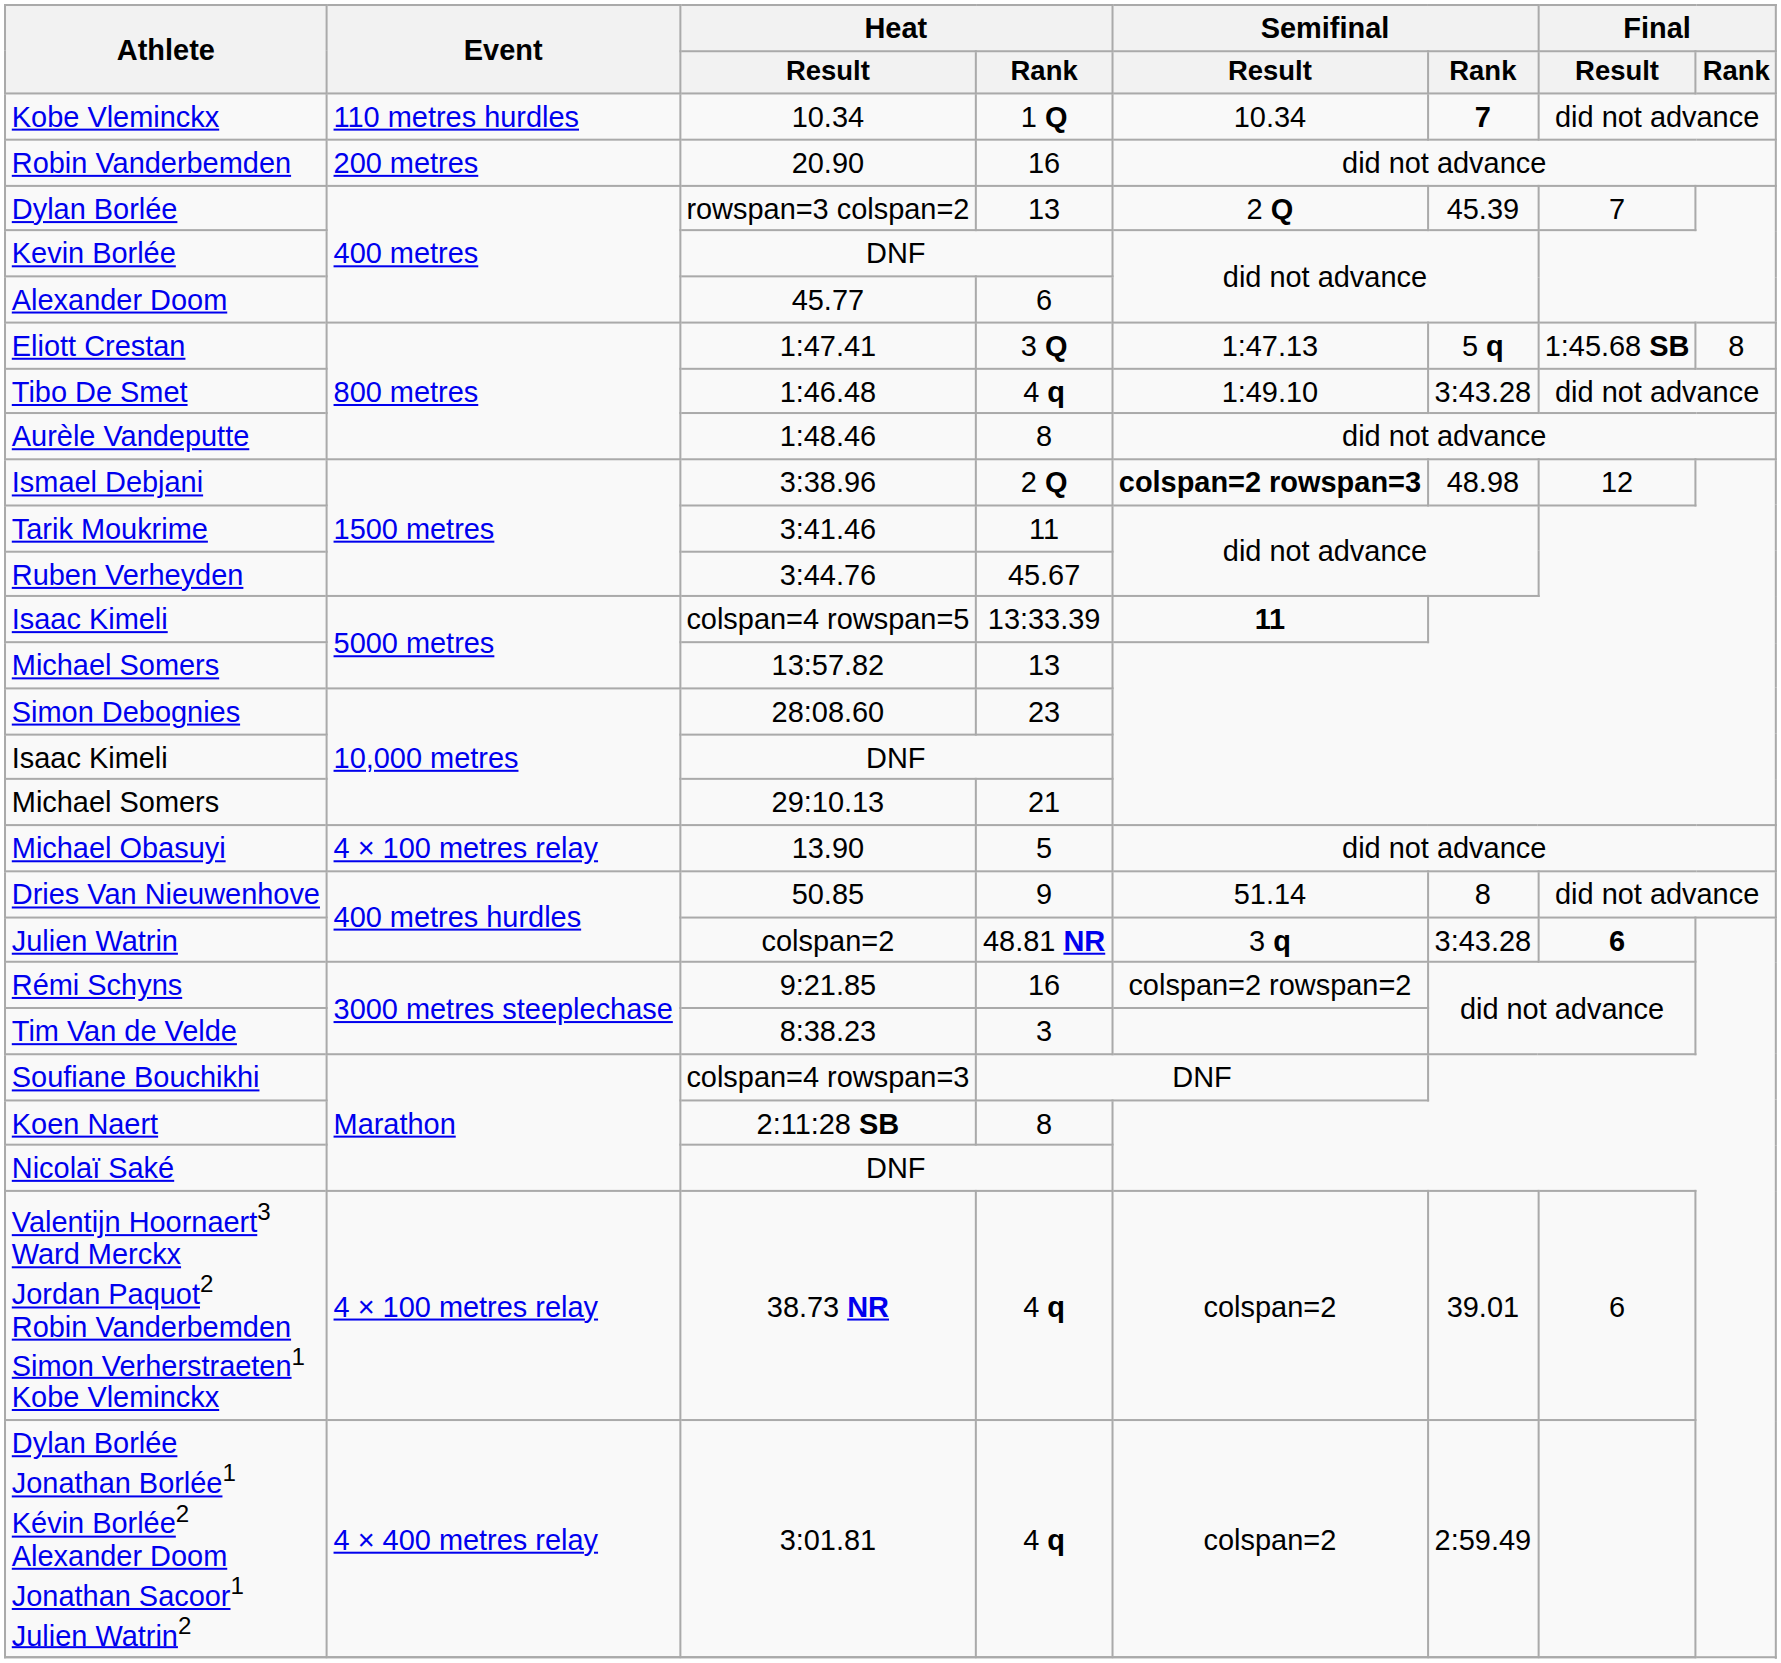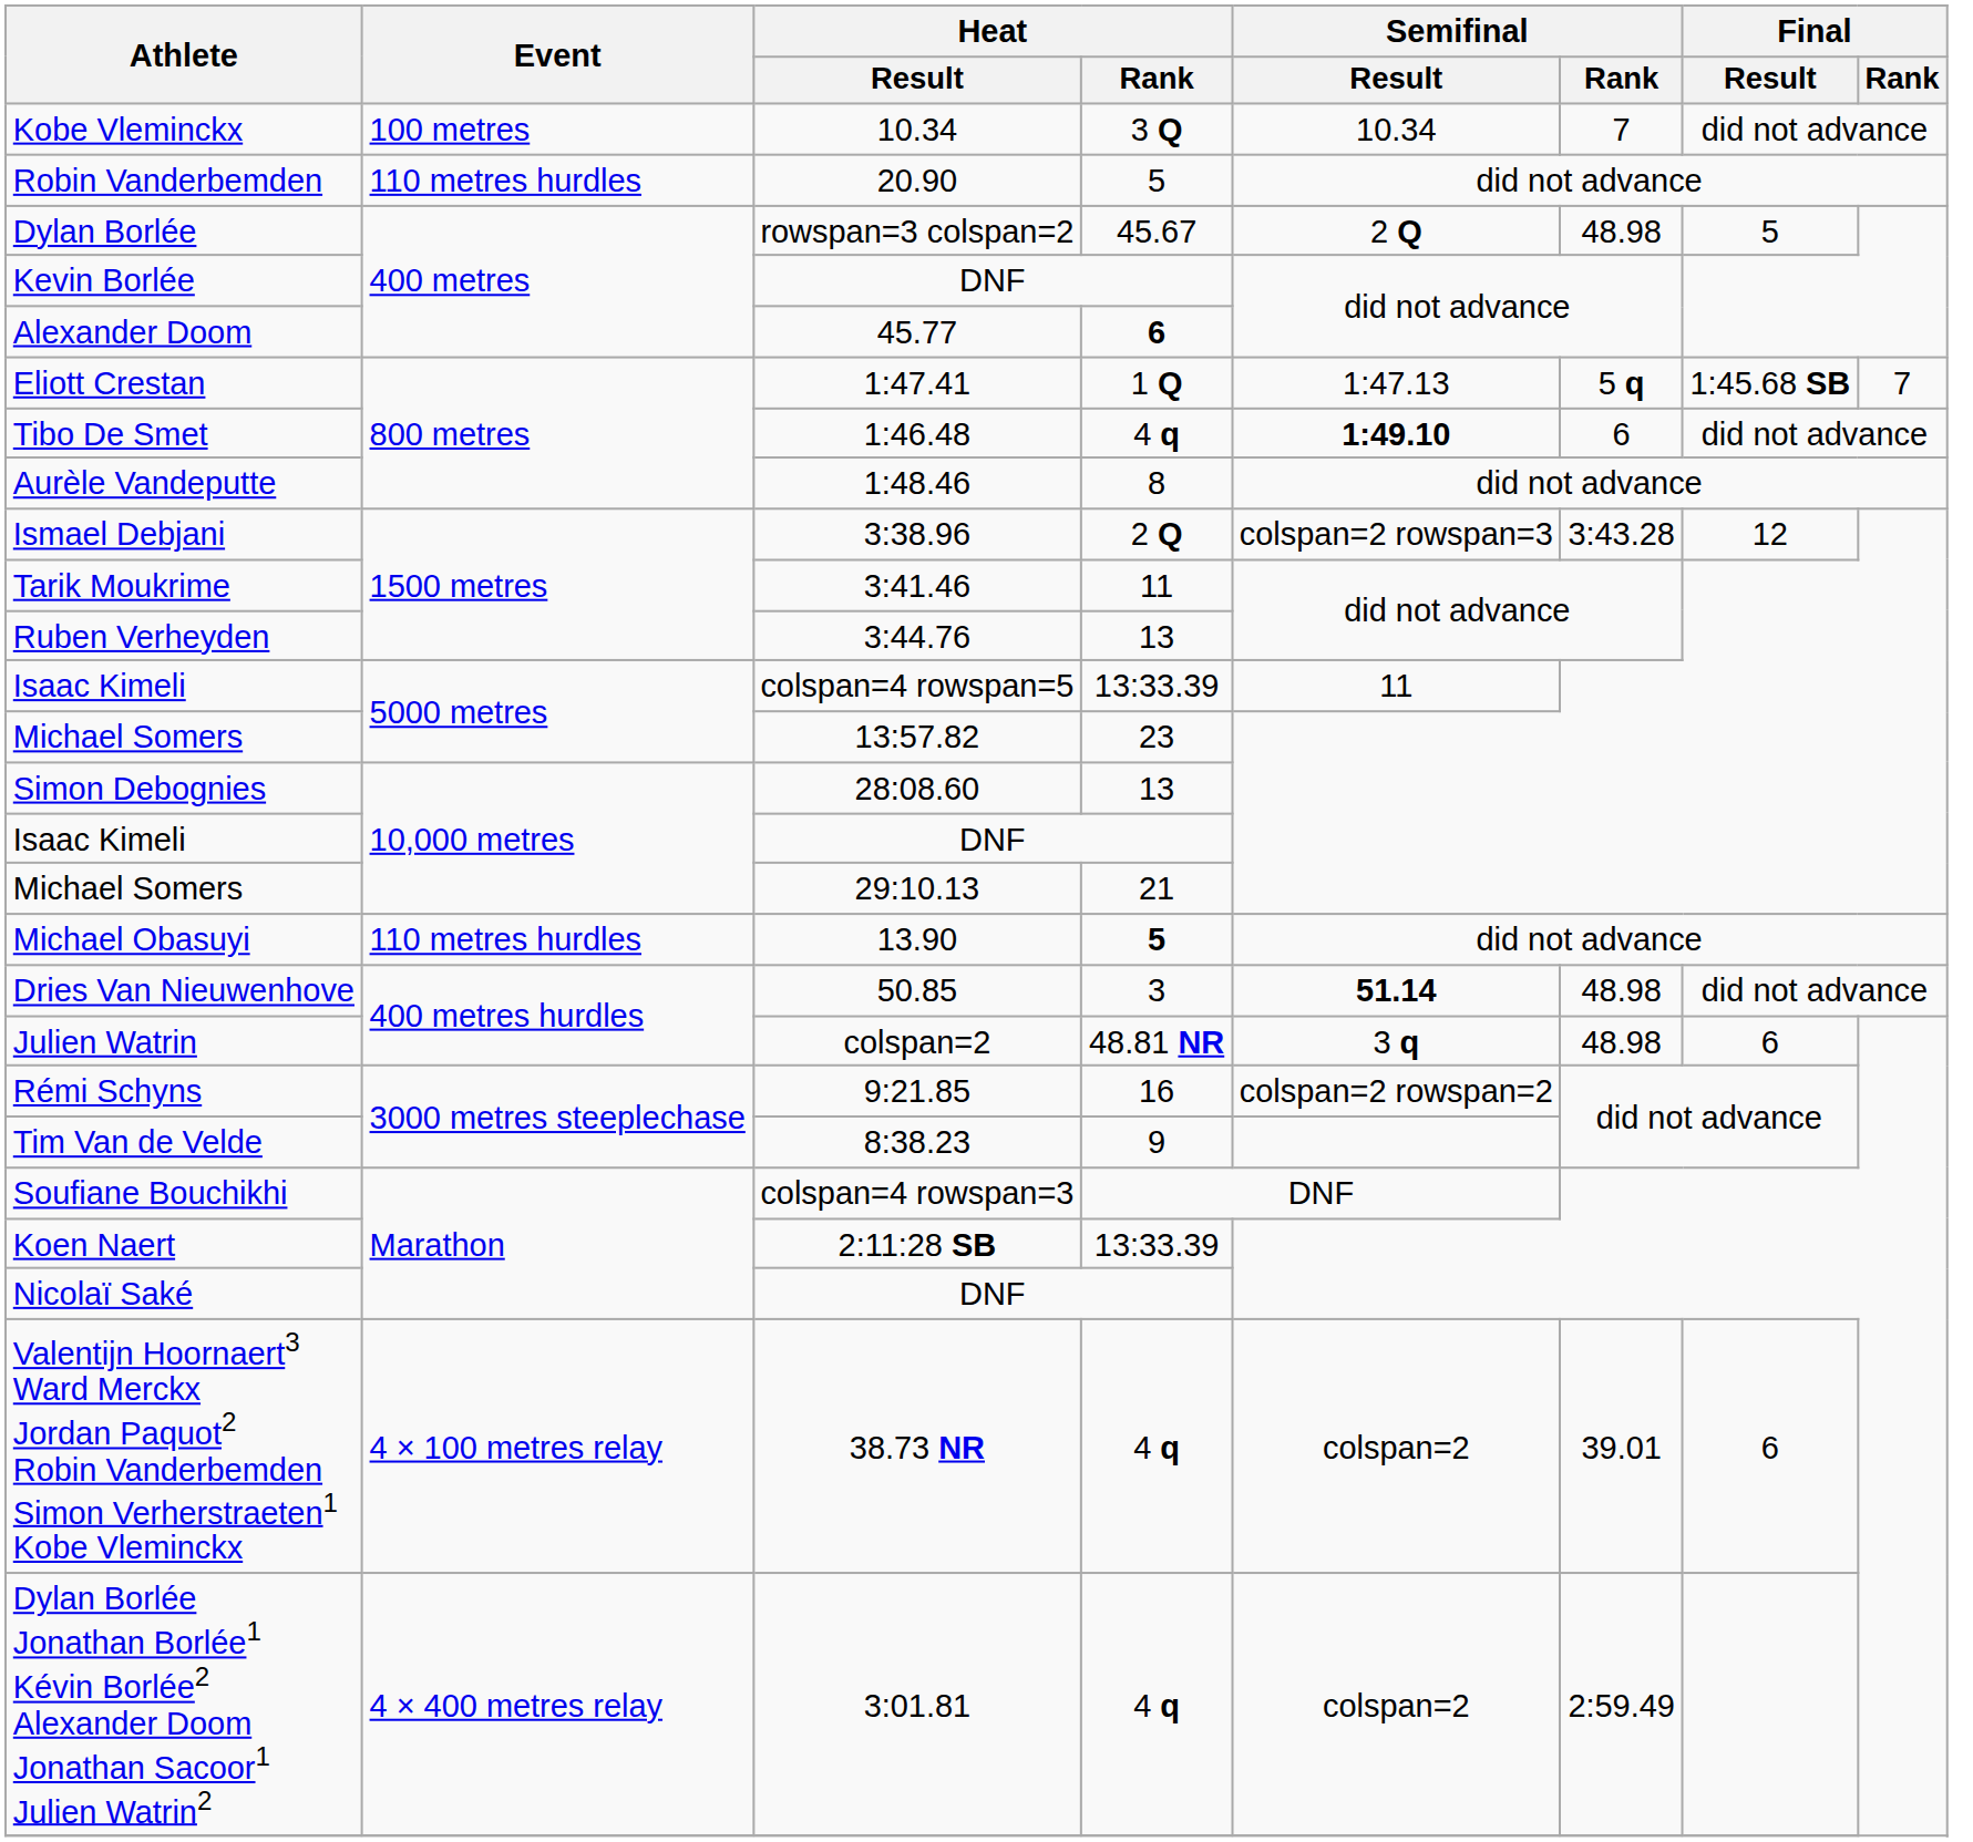Kobe Vleminckx | Event: 110 metres hurdles -> 100 metres
Kobe Vleminckx | Heat / Rank: 1 Q -> 3 Q
Kobe Vleminckx | Semifinal / Rank: bold -> normal
Robin Vanderbemden | Event: 200 metres -> 110 metres hurdles
Robin Vanderbemden | Heat / Rank: 16 -> 5
Dylan Borlée | Heat / Rank: 13 -> 45.67
Dylan Borlée | Semifinal / Rank: 45.39 -> 48.98
Dylan Borlée | Final / Result: 7 -> 5
Alexander Doom | Heat / Rank: normal -> bold
Eliott Crestan | Heat / Rank: 3 Q -> 1 Q
Eliott Crestan | Final / Rank: 8 -> 7
Tibo De Smet | Semifinal / Result: normal -> bold
Tibo De Smet | Semifinal / Rank: 3:43.28 -> 6
Ismael Debjani | Semifinal / Result: bold -> normal
Ismael Debjani | Semifinal / Rank: 48.98 -> 3:43.28
Ruben Verheyden | Heat / Rank: 45.67 -> 13
Isaac Kimeli / colspan=4 rowspan=5 | Semifinal / Result: bold -> normal
Michael Somers / 13:57.82 | Heat / Rank: 13 -> 23
Simon Debognies | Heat / Rank: 23 -> 13
Michael Obasuyi | Event: 4 × 100 metres relay -> 110 metres hurdles
Michael Obasuyi | Heat / Rank: normal -> bold
Dries Van Nieuwenhove | Heat / Rank: 9 -> 3
Dries Van Nieuwenhove | Semifinal / Result: normal -> bold
Dries Van Nieuwenhove | Semifinal / Rank: 8 -> 48.98
Julien Watrin | Semifinal / Rank: 3:43.28 -> 48.98
Julien Watrin | Final / Result: bold -> normal
Tim Van de Velde | Heat / Rank: 3 -> 9
Koen Naert | Heat / Rank: 8 -> 13:33.39
